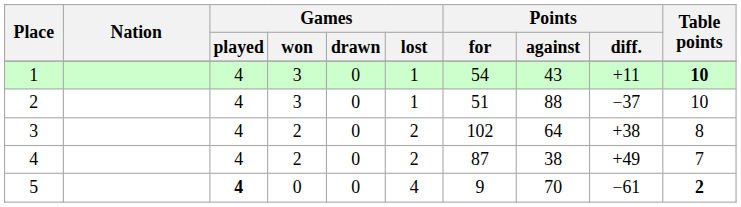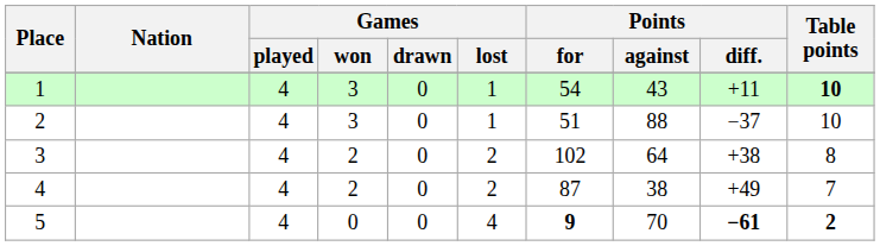5 | Games / played: bold -> normal
5 | Points / for: normal -> bold
5 | Points / diff.: normal -> bold
